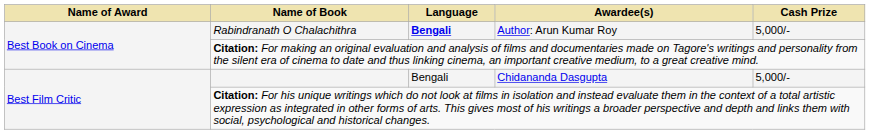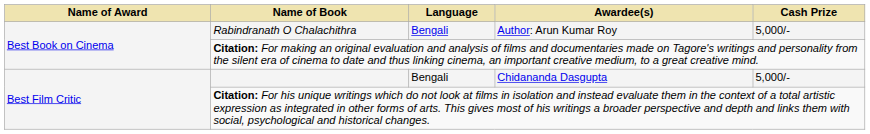Rabindranath O Chalachithra | Language: bold -> normal
